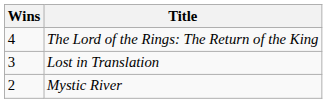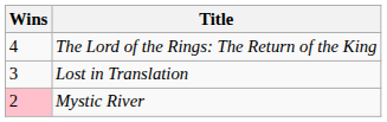Mystic River | Wins: no background -> pink background
